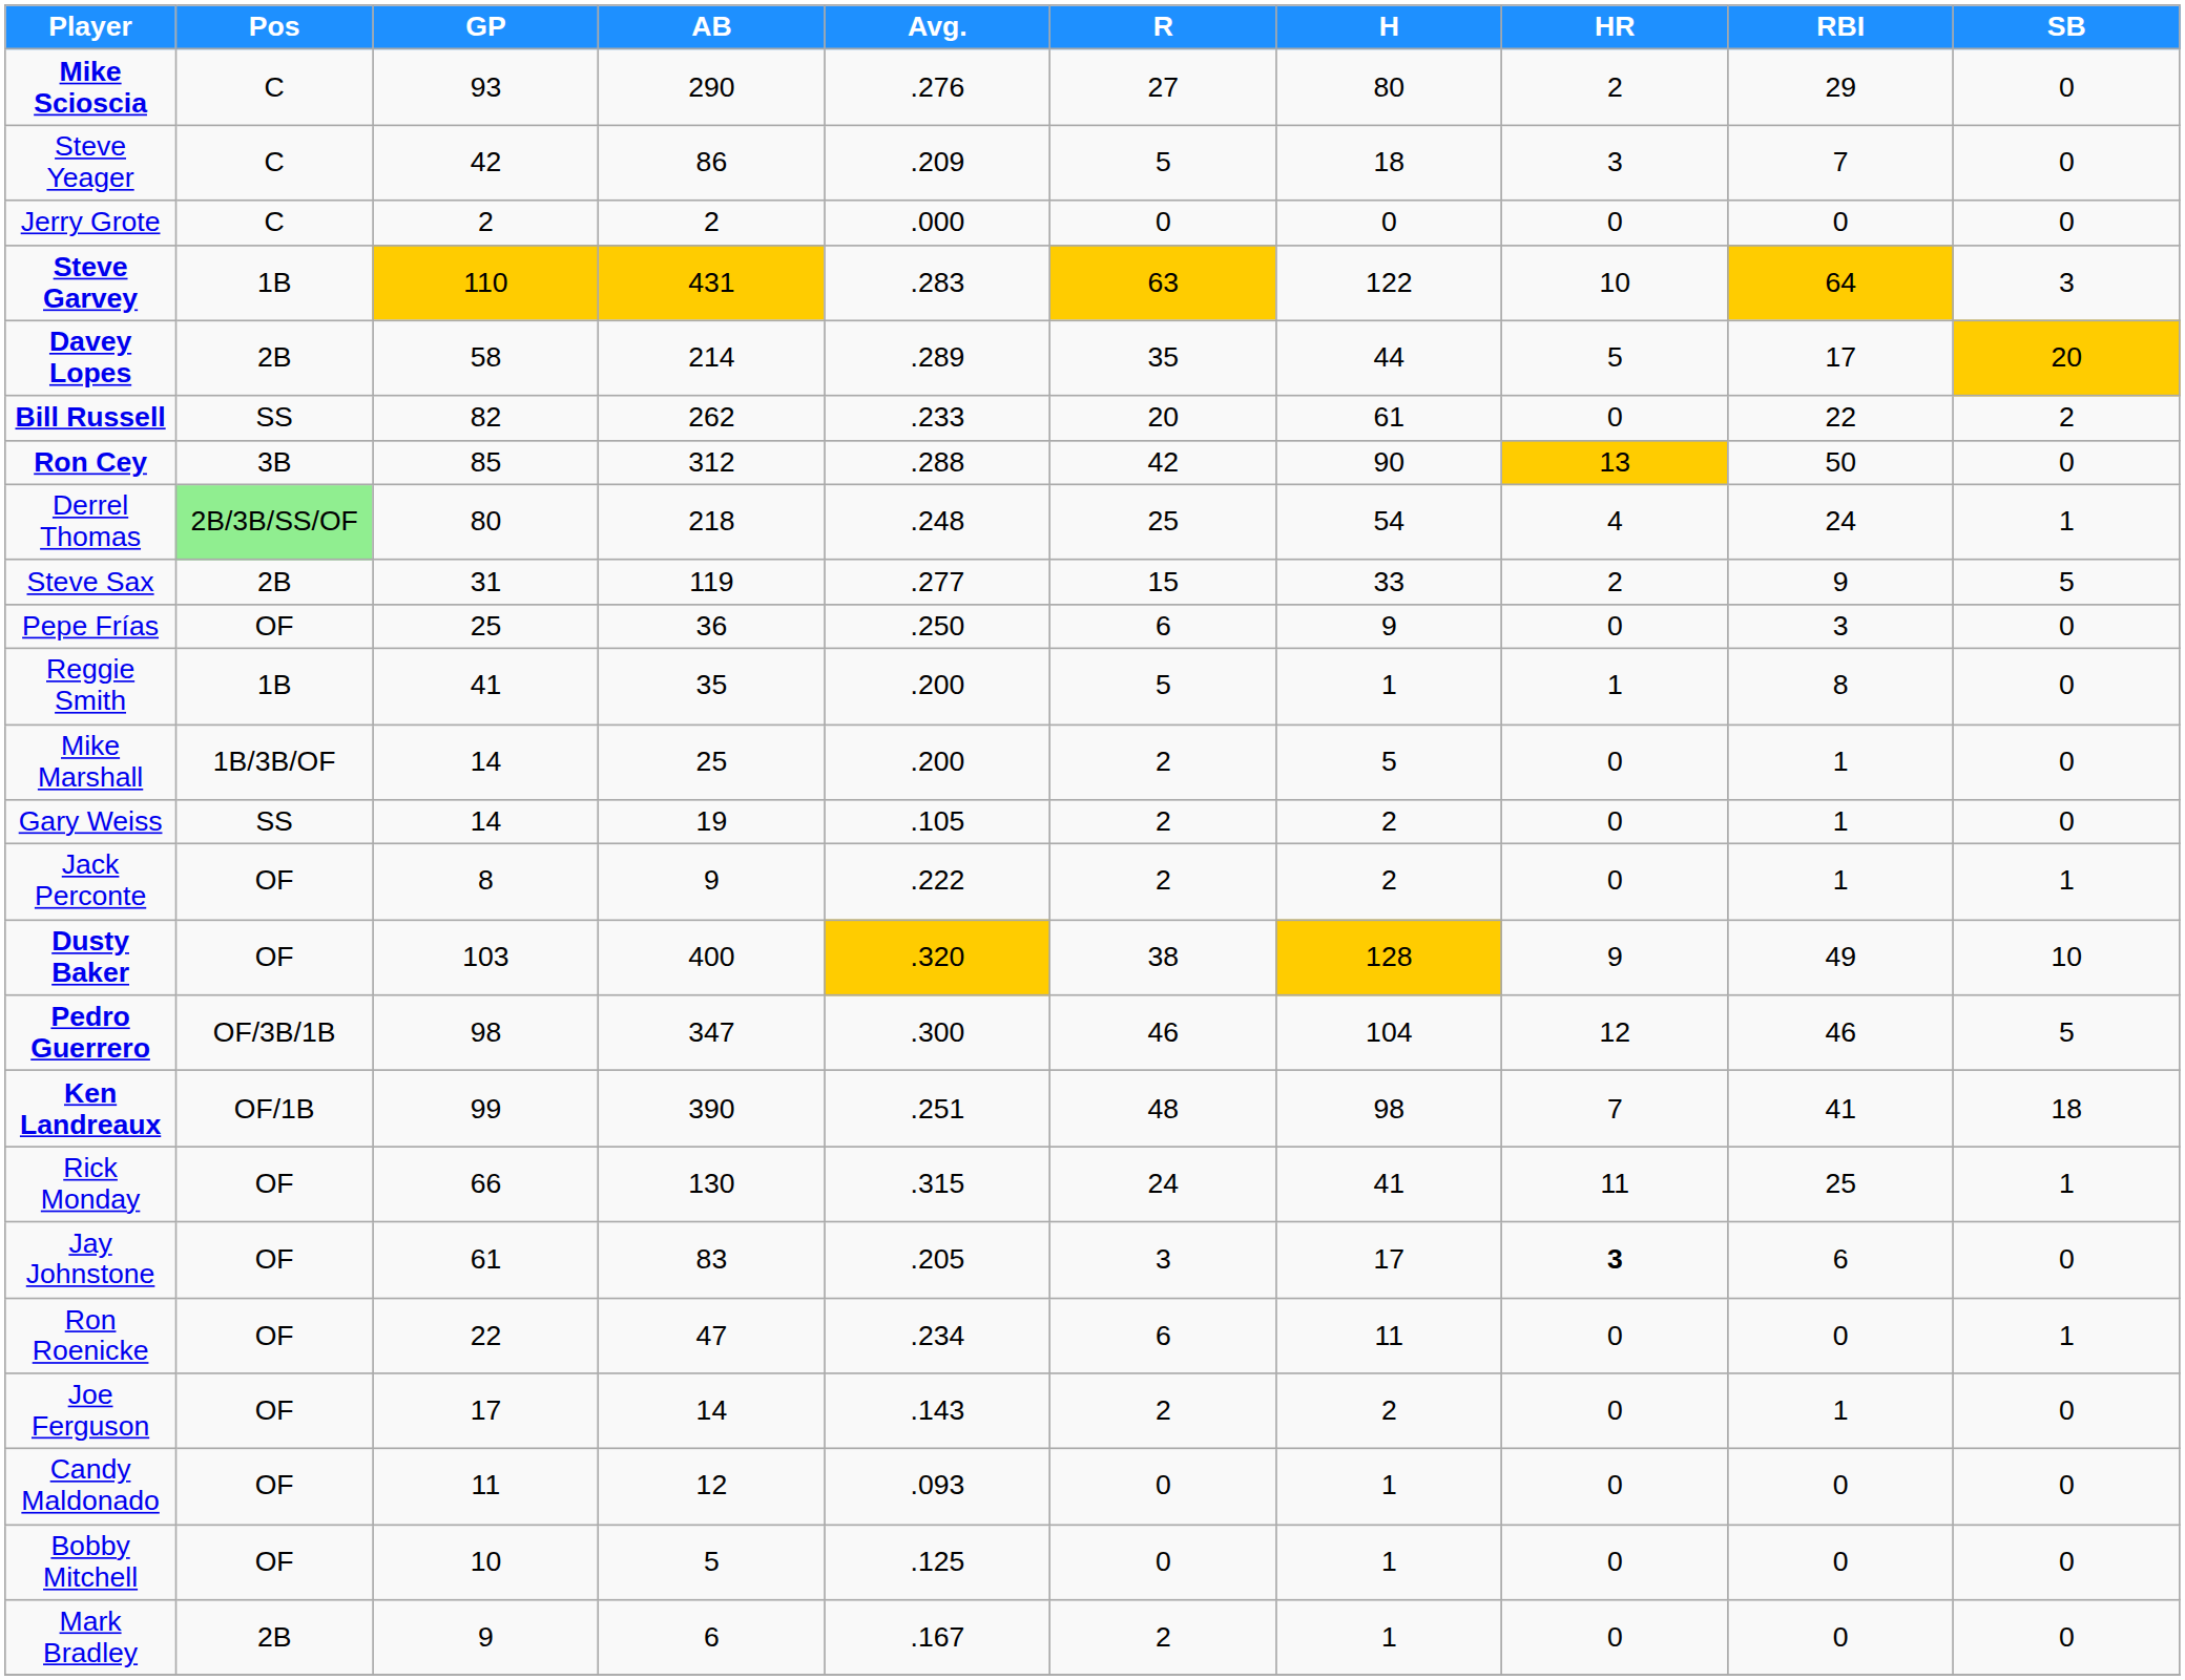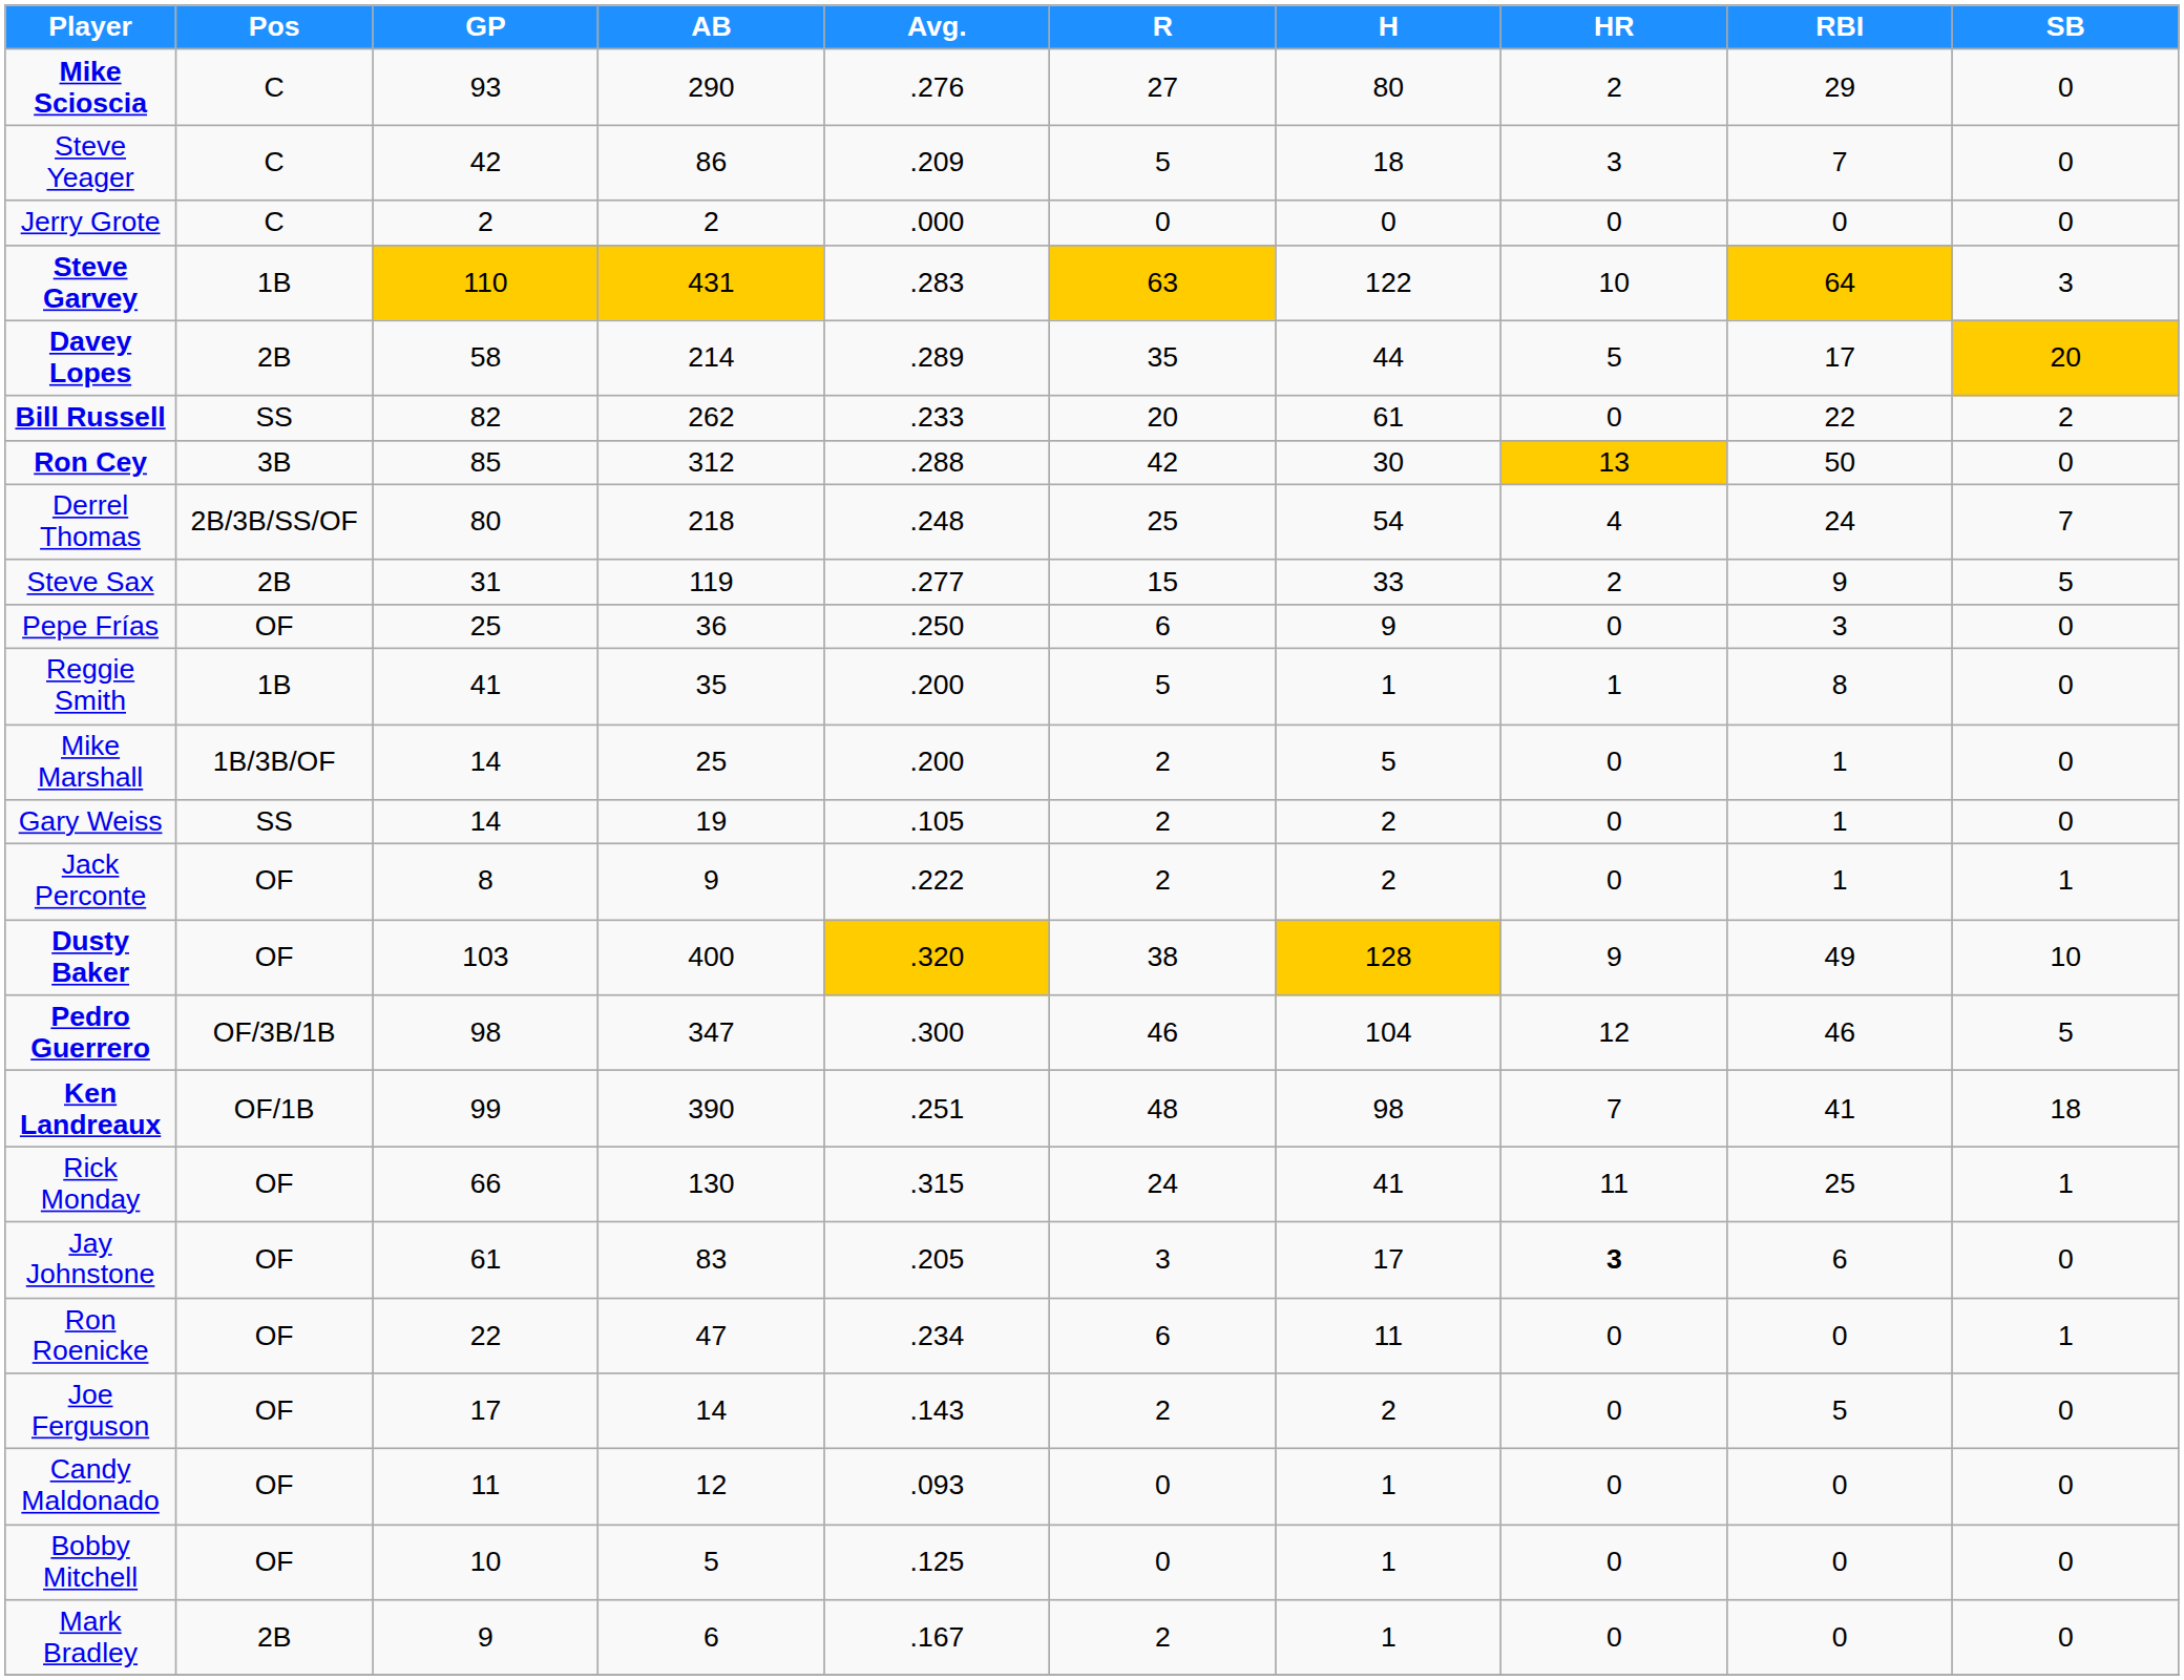Ron Cey | H: 90 -> 30
Derrel Thomas | Pos: lightgreen background -> no background
Derrel Thomas | SB: 1 -> 7
Joe Ferguson | RBI: 1 -> 5
